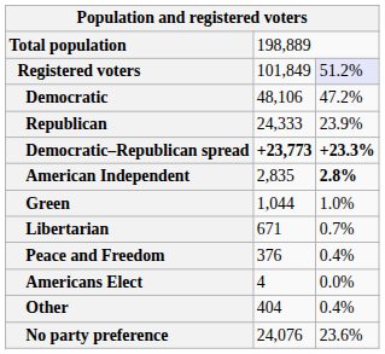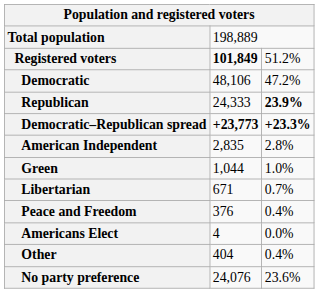Registered voters | column 2: normal -> bold
Registered voters | column 3: lavender background -> no background
Republican | column 3: normal -> bold
American Independent | column 3: bold -> normal
